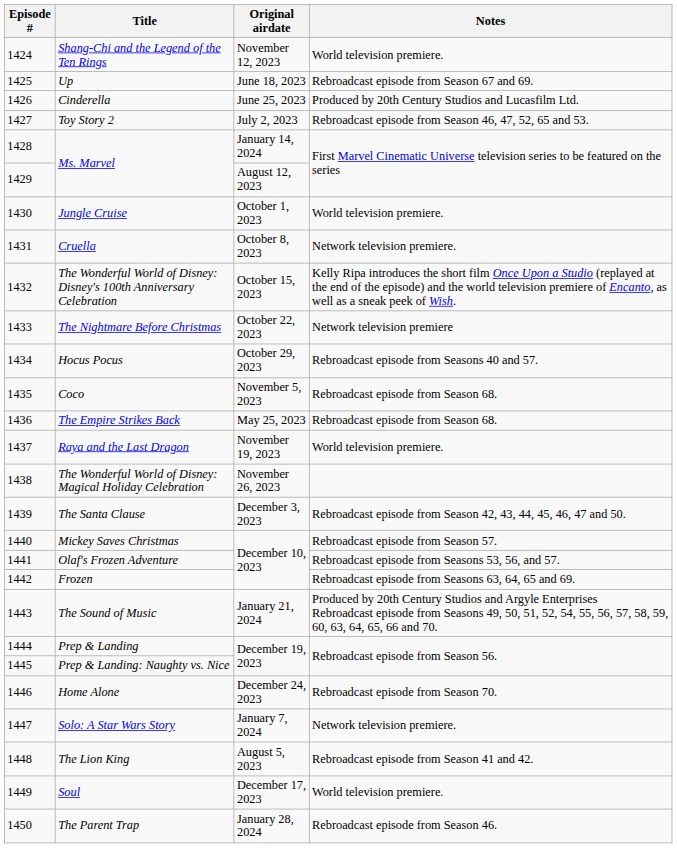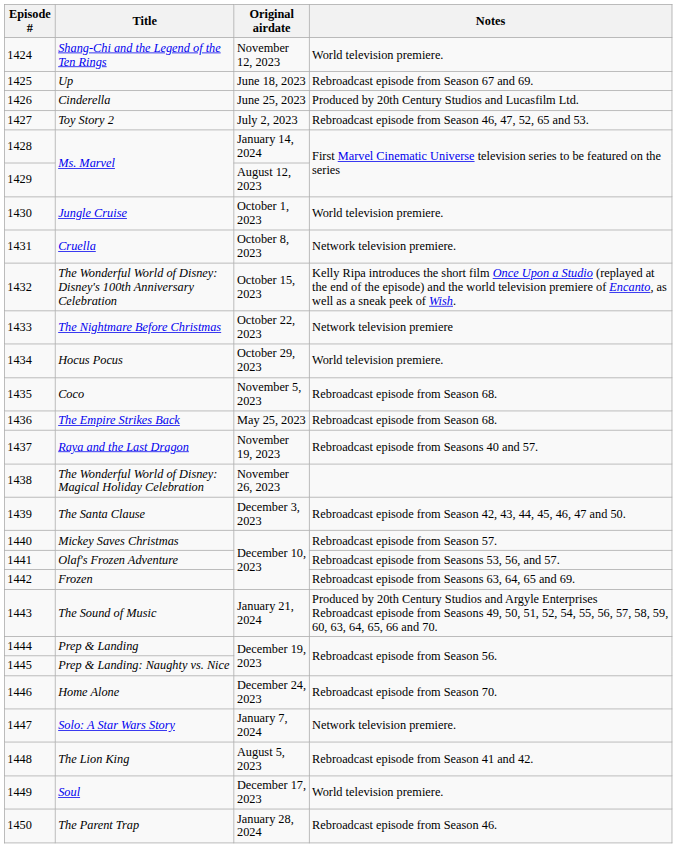Hocus Pocus | Notes: Rebroadcast episode from Seasons 40 and 57. -> World television premiere.
Raya and the Last Dragon | Notes: World television premiere. -> Rebroadcast episode from Seasons 40 and 57.
